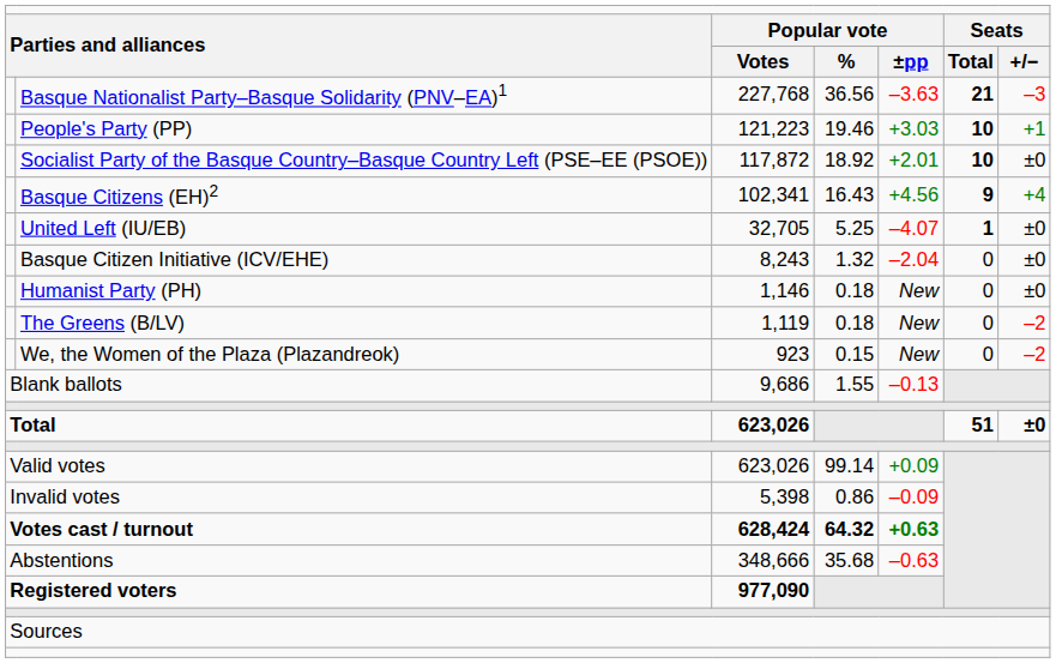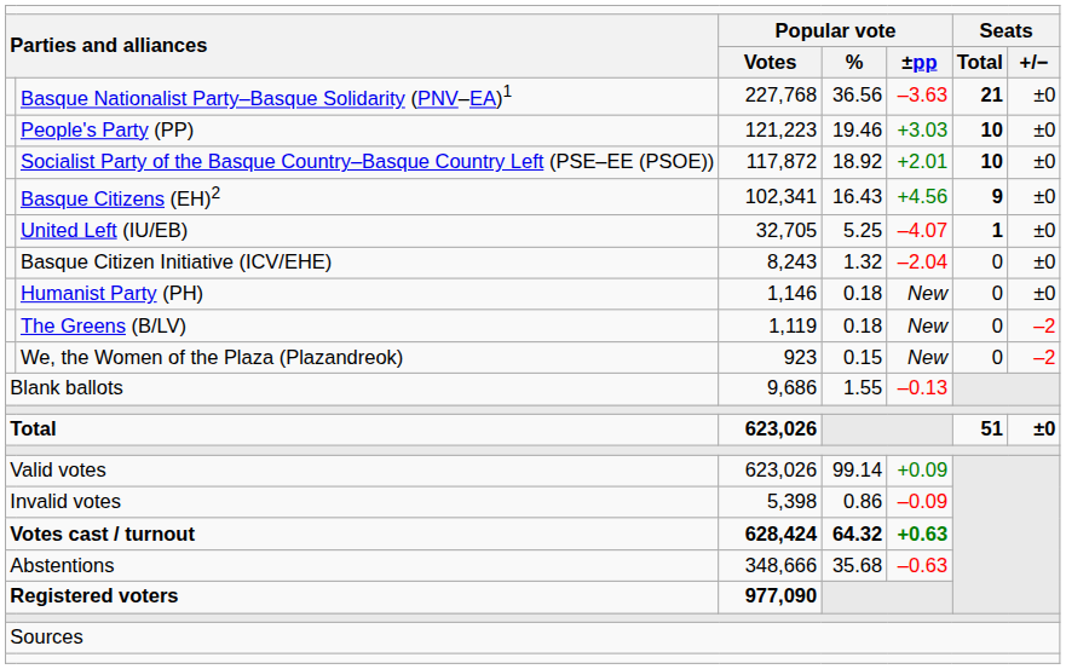Basque Nationalist Party–Basque Solidarity (PNV–EA)1 | column 7: –3 -> ±0
People's Party (PP) | column 7: +1 -> ±0
Basque Citizens (EH)2 | column 7: +4 -> ±0
